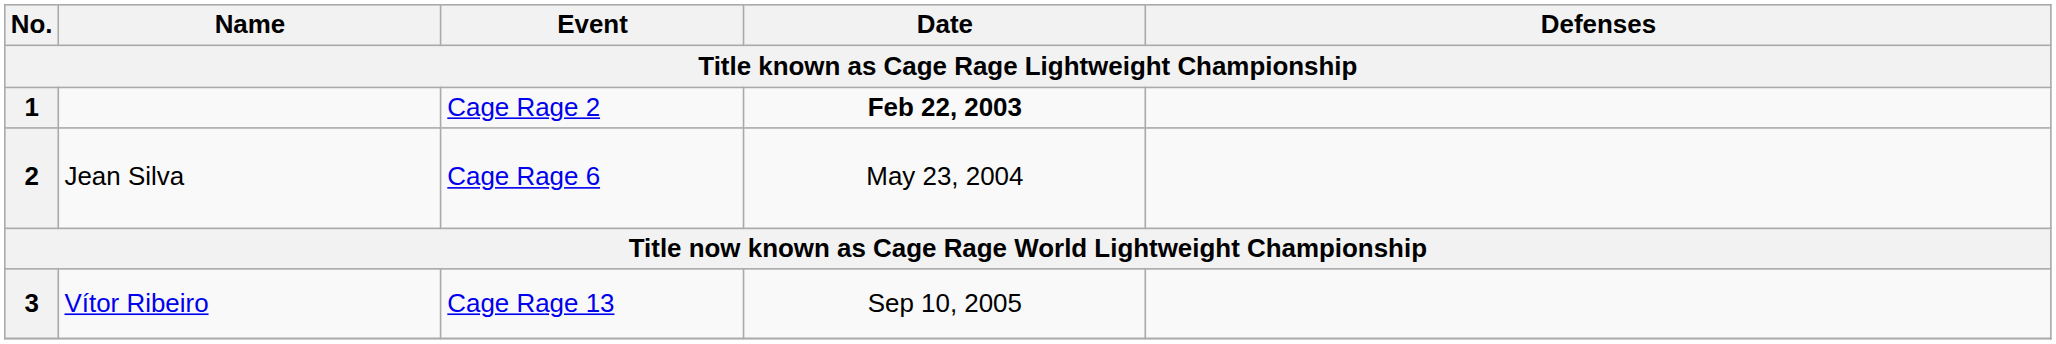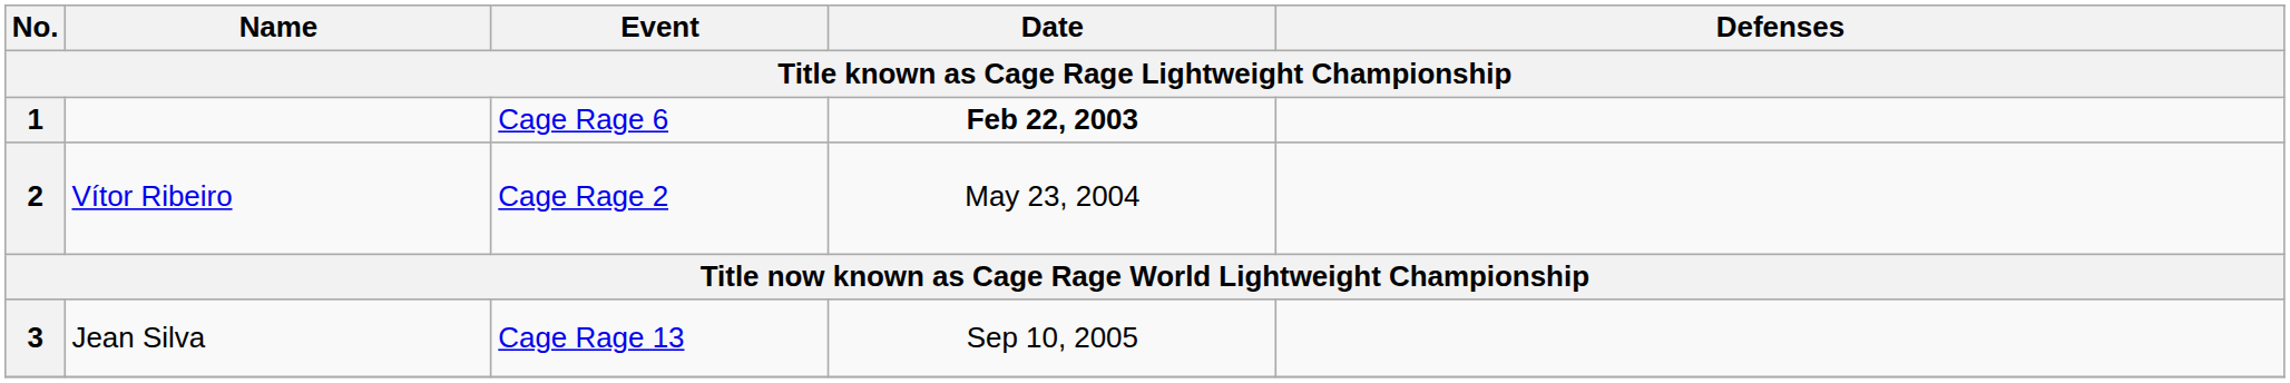1 | Event: Cage Rage 2 -> Cage Rage 6
2 | Name: Jean Silva -> Vítor Ribeiro
2 | Event: Cage Rage 6 -> Cage Rage 2
3 | Name: Vítor Ribeiro -> Jean Silva
